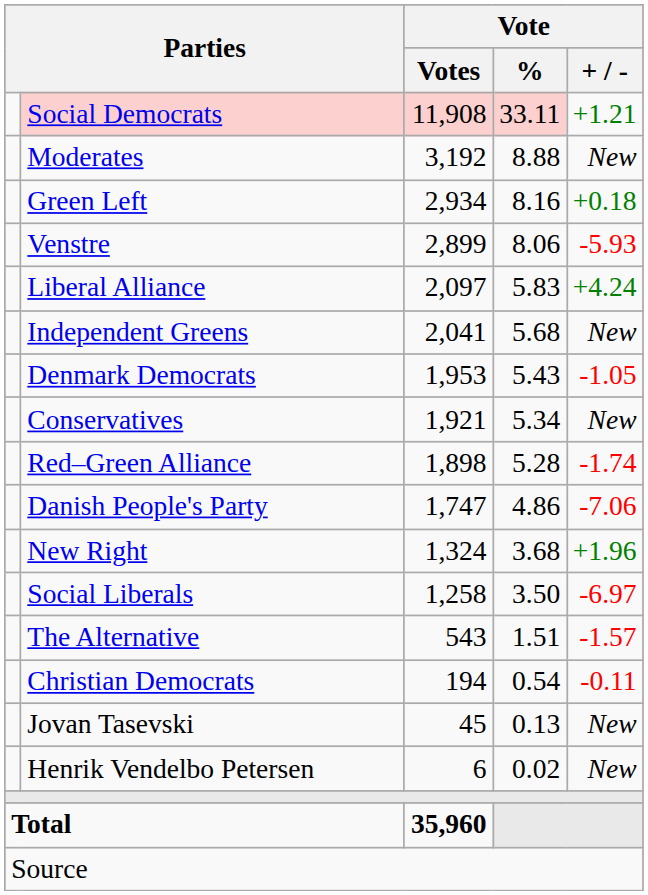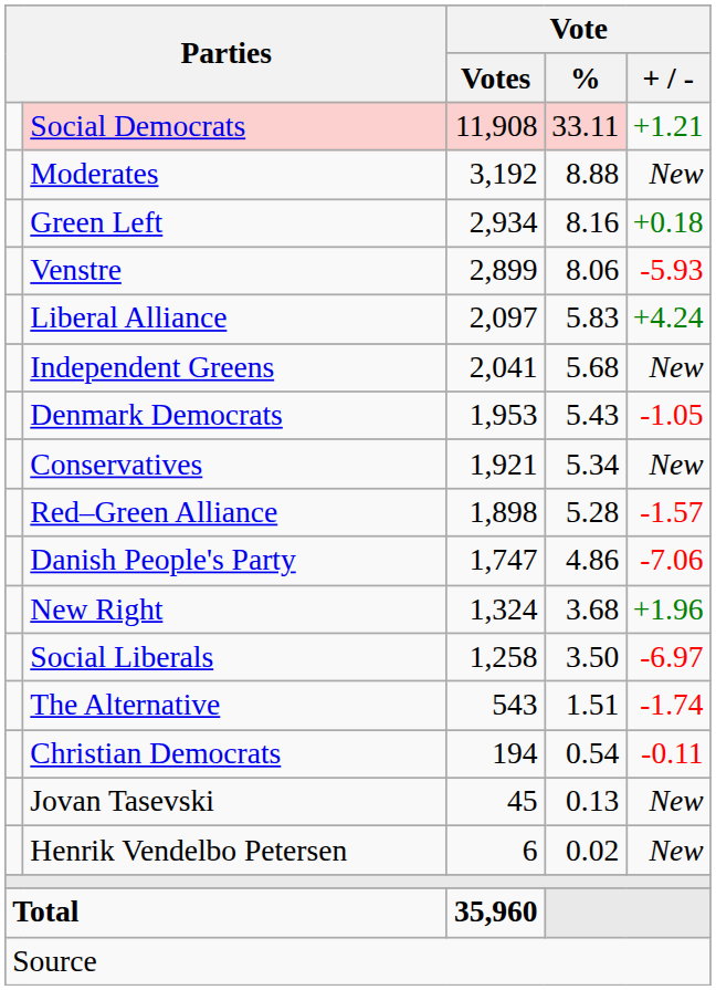Red–Green Alliance | Vote / + / -: -1.74 -> -1.57
The Alternative | Vote / + / -: -1.57 -> -1.74
